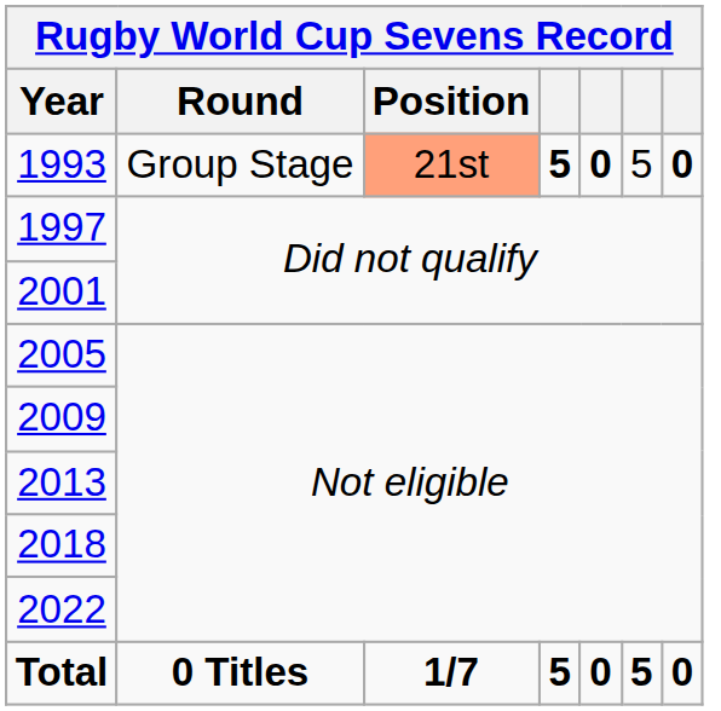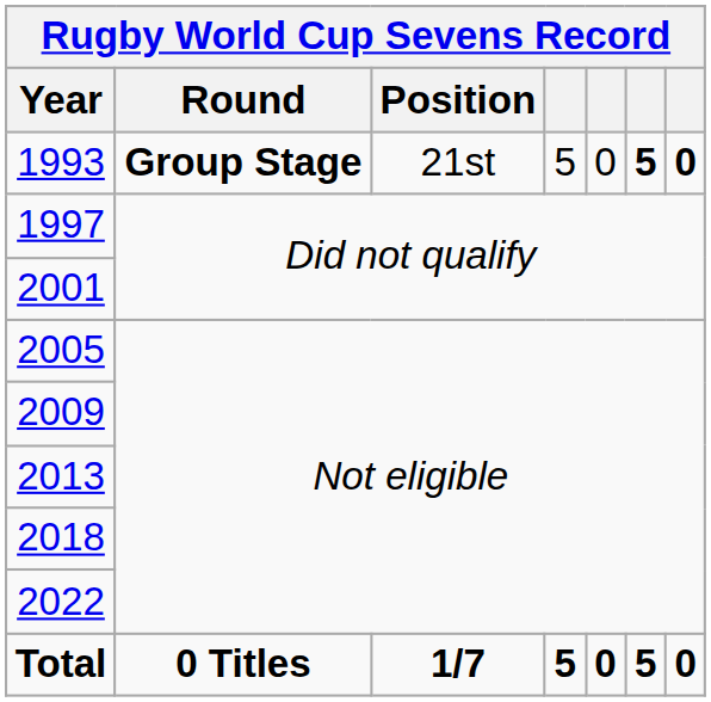1993 | Round: normal -> bold
1993 | Position: lightsalmon background -> no background
1993 | column 4: bold -> normal
1993 | column 5: bold -> normal
1993 | column 6: normal -> bold
